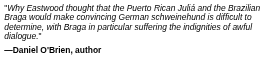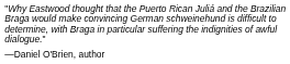row 2 | column 1: bold -> normal
